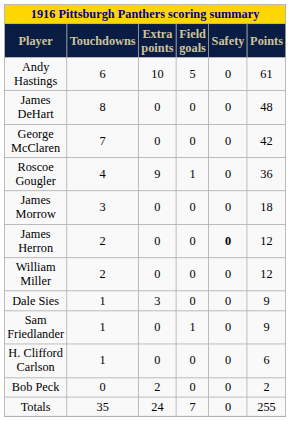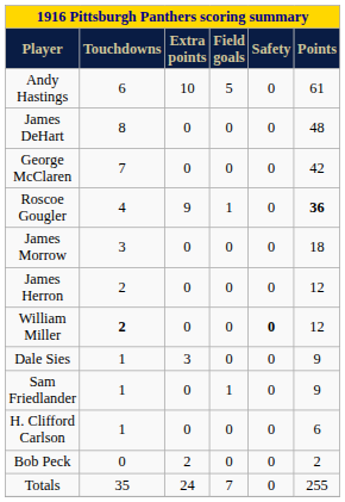Roscoe Gougler | Points: normal -> bold
James Herron | Safety: bold -> normal
William Miller | Touchdowns: normal -> bold
William Miller | Safety: normal -> bold
